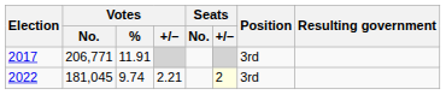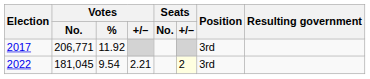2017 | Votes / %: 11.91 -> 11.92
2022 | Votes / %: 9.74 -> 9.54
